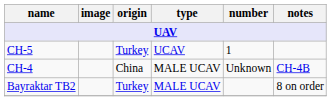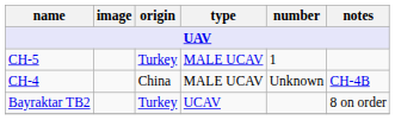CH-5 | type: UCAV -> MALE UCAV
Bayraktar TB2 | type: MALE UCAV -> UCAV
